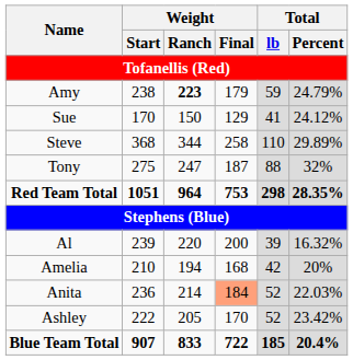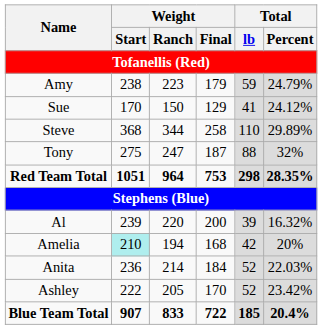Amy | Weight / Ranch: bold -> normal
Amelia | Weight / Start: no background -> paleturquoise background
Anita | Weight / Final: lightsalmon background -> no background
